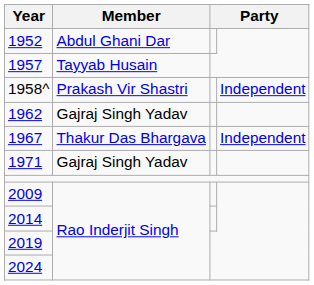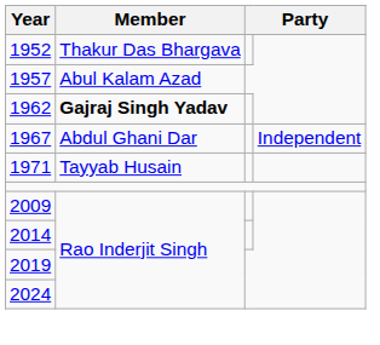1952 | Member: Abdul Ghani Dar -> Thakur Das Bhargava
1957 | Member: Tayyab Husain -> Abul Kalam Azad
- row: 1958^ | Prakash Vir Shastri | Independent
1962 | Member: normal -> bold
1967 | Member: Thakur Das Bhargava -> Abdul Ghani Dar
1971 | Member: Gajraj Singh Yadav -> Tayyab Husain
